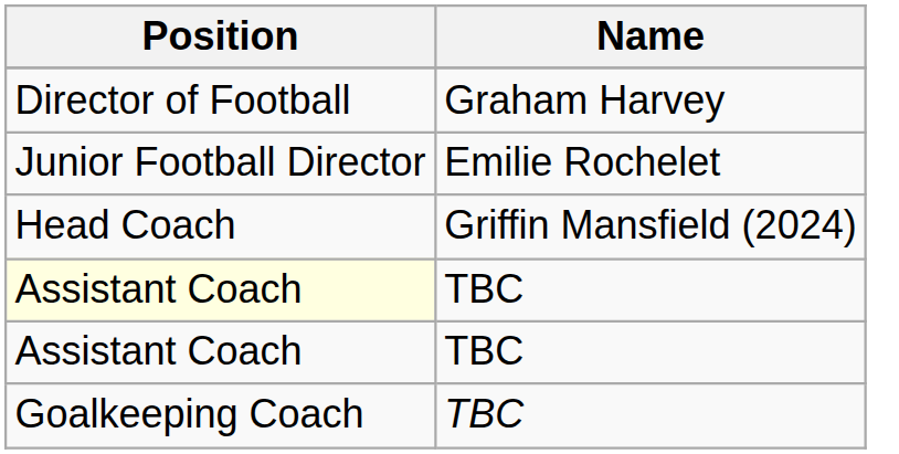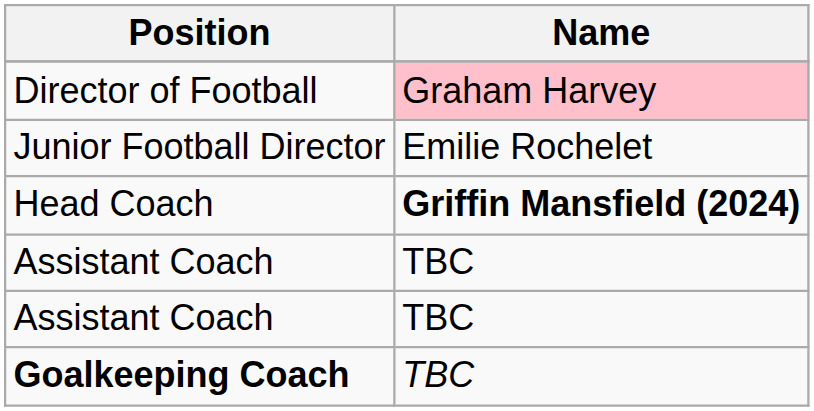row 2 | Name: no background -> pink background
row 4 | Name: normal -> bold
row 5 | Position: lightyellow background -> no background
row 7 | Position: normal -> bold
